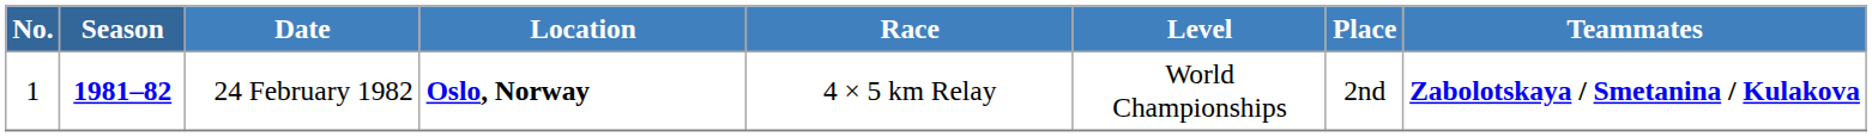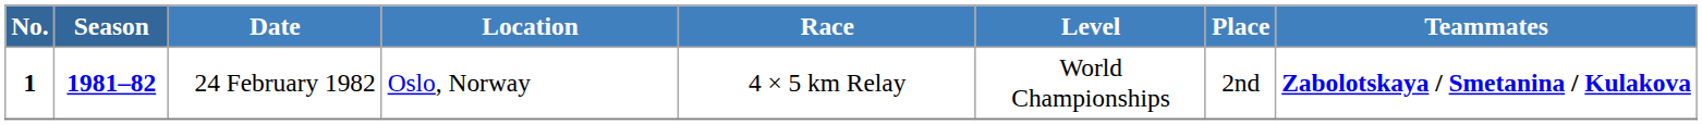24 February 1982 | No.: normal -> bold
24 February 1982 | Location: bold -> normal
